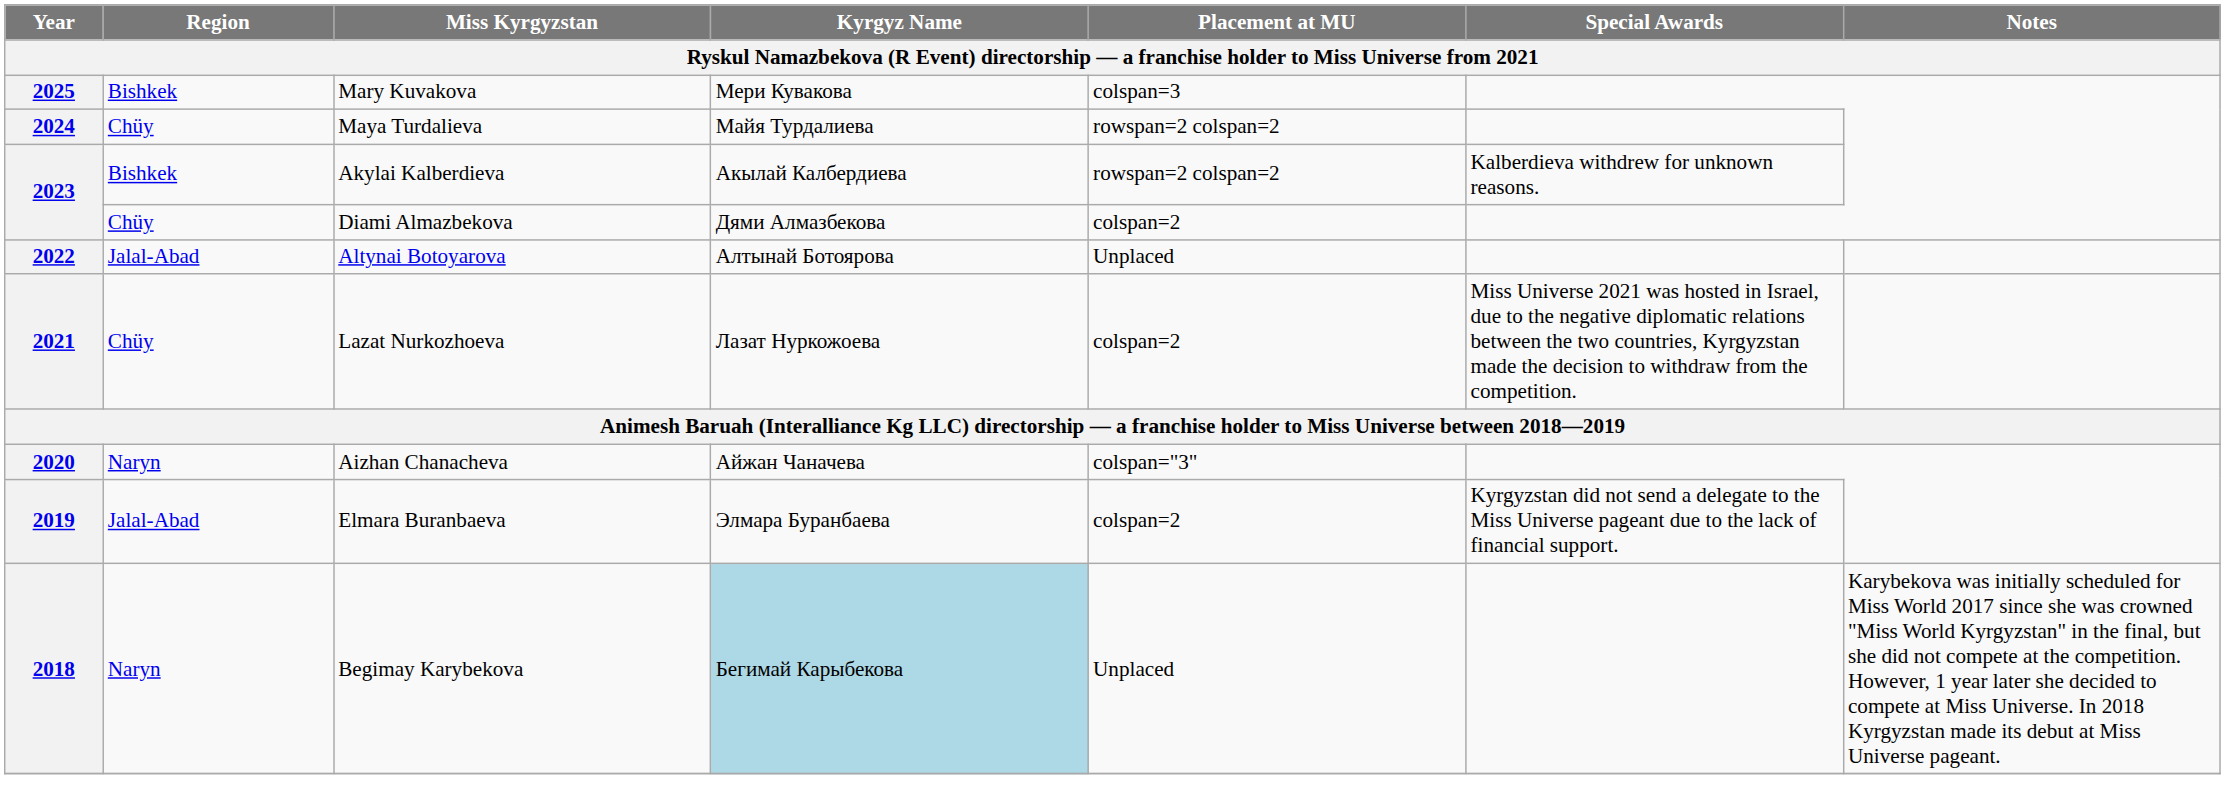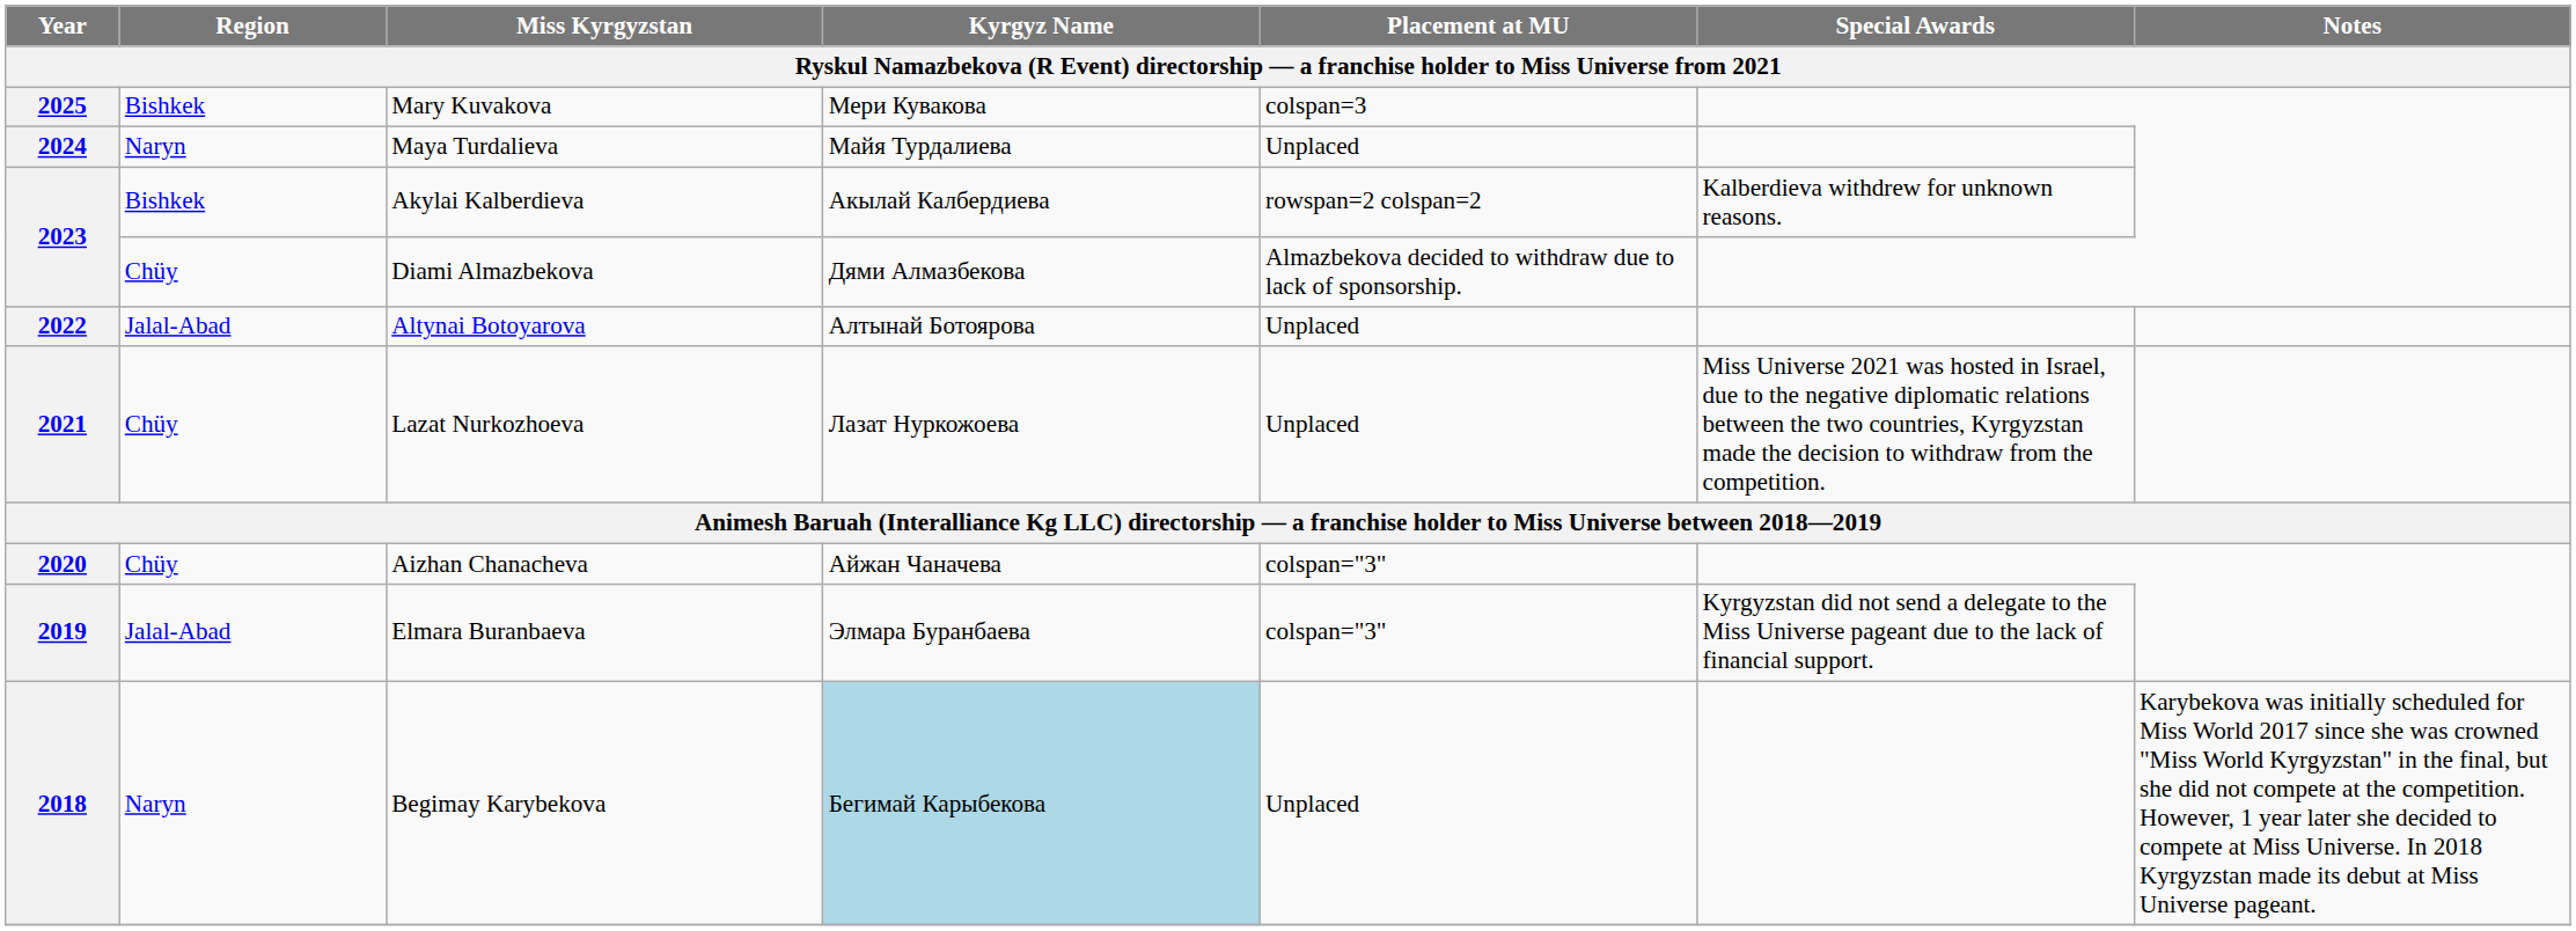Maya Turdalieva | Region: Chüy -> Naryn
Maya Turdalieva | Placement at MU: rowspan=2 colspan=2 -> Unplaced
Diami Almazbekova | Placement at MU: colspan=2 -> Almazbekova decided to withdraw due to lack of sponsorship.
Lazat Nurkozhoeva | Placement at MU: colspan=2 -> Unplaced
Aizhan Chanacheva | Region: Naryn -> Chüy
Elmara Buranbaeva | Placement at MU: colspan=2 -> colspan="3"
